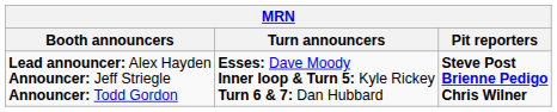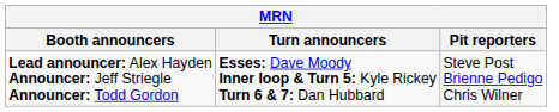row 3 | Pit reporters: bold -> normal
